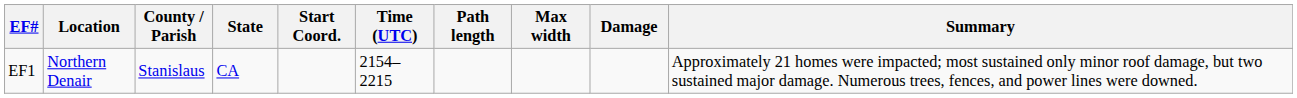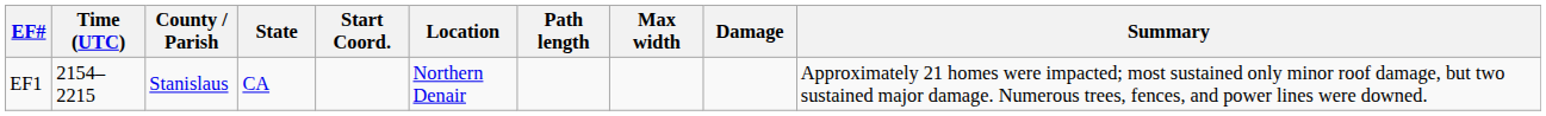columns swapped: Location <-> Time (UTC)
